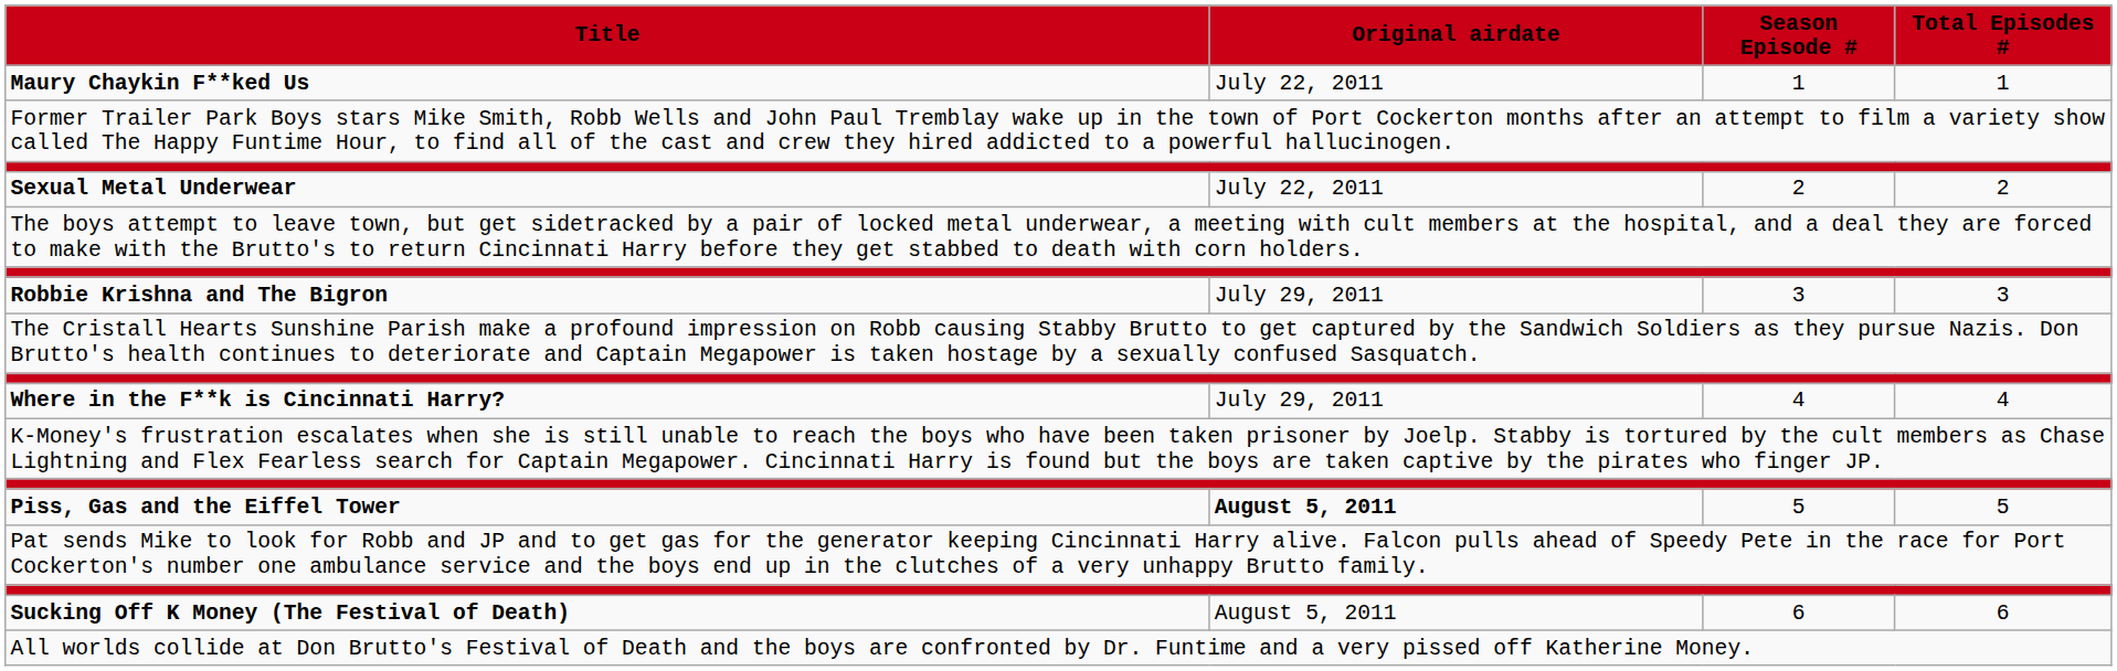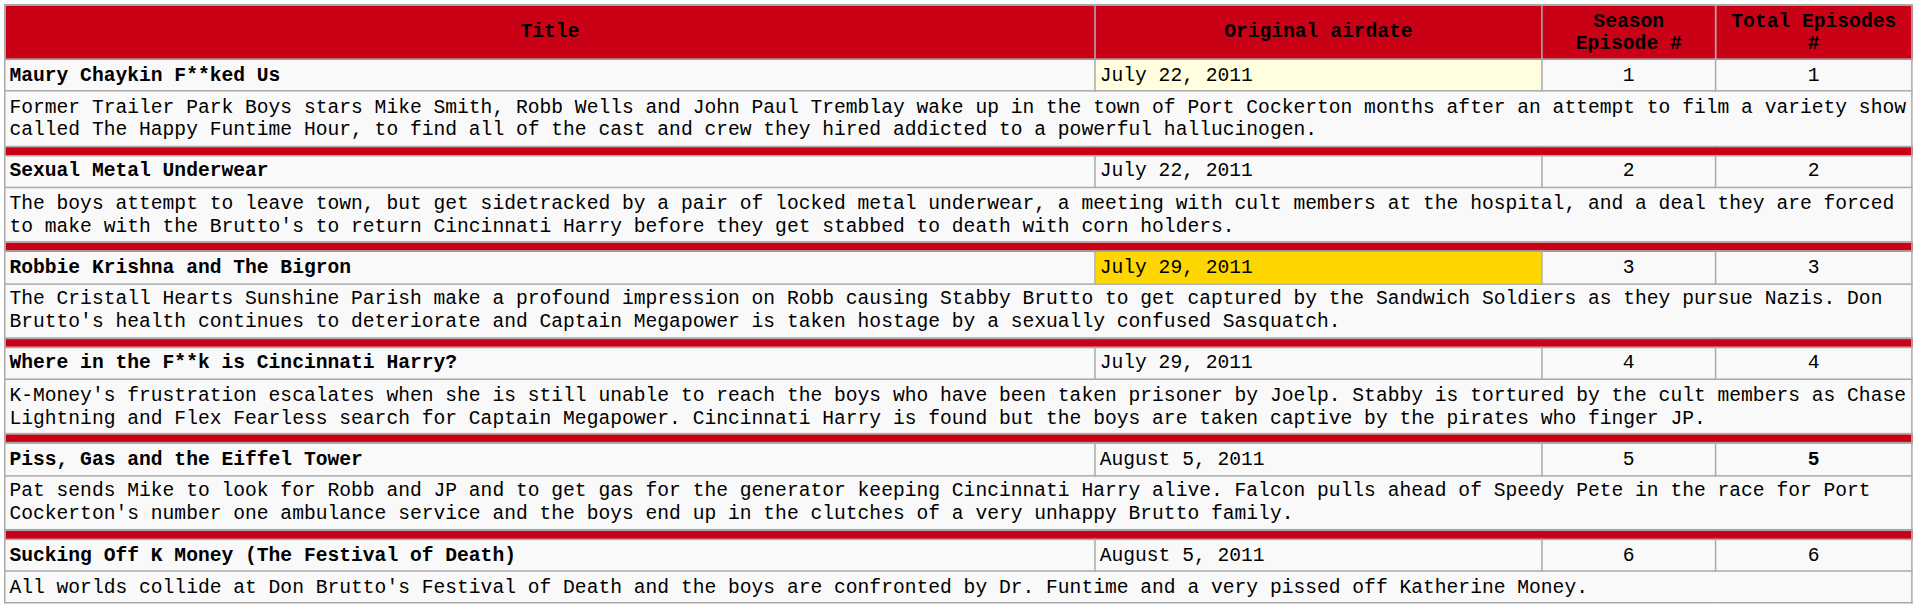Maury Chaykin F**ked Us | Original airdate: no background -> lightyellow background
Robbie Krishna and The Bigron | Original airdate: no background -> gold background
Piss, Gas and the Eiffel Tower | Original airdate: bold -> normal
Piss, Gas and the Eiffel Tower | Total Episodes #: normal -> bold
